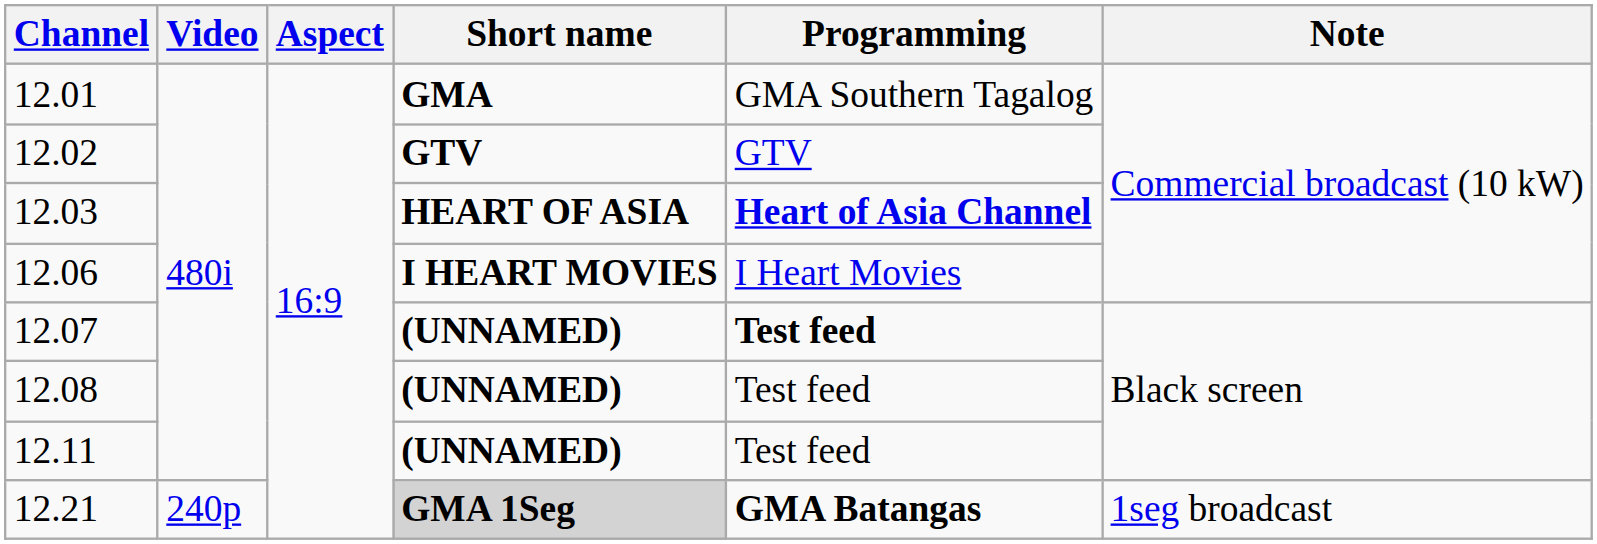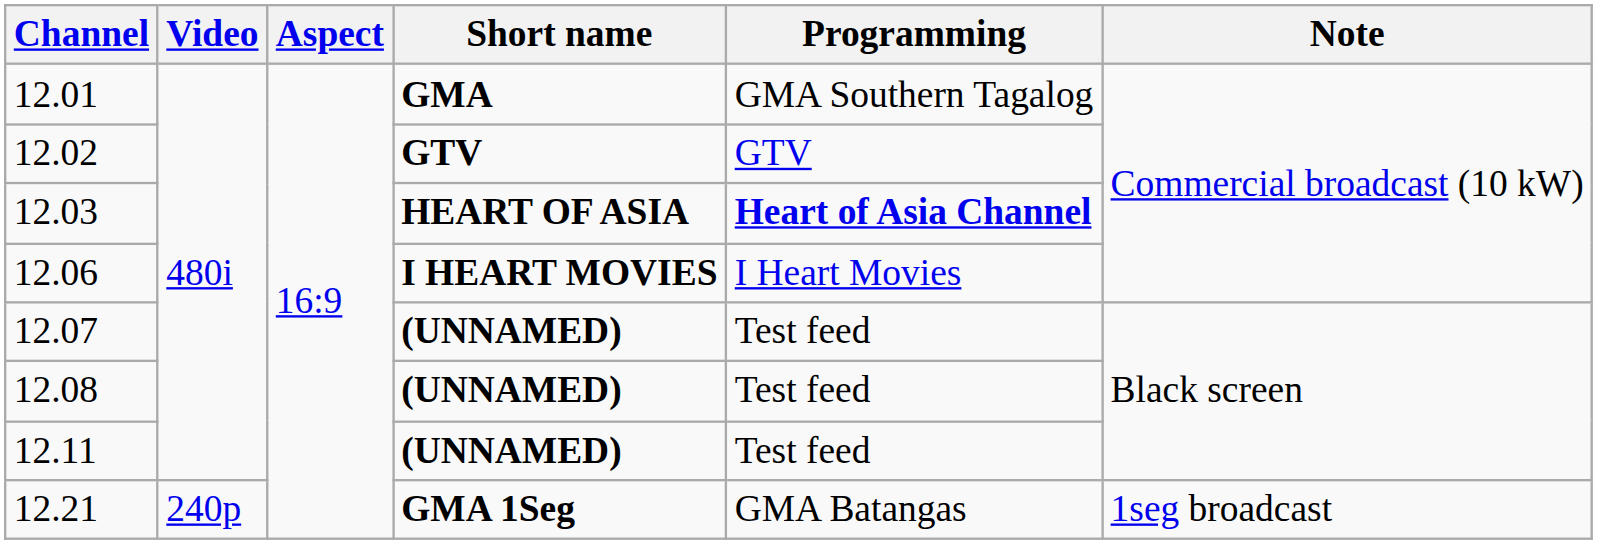12.07 | Programming: bold -> normal
12.21 | Short name: lightgrey background -> no background
12.21 | Programming: bold -> normal
